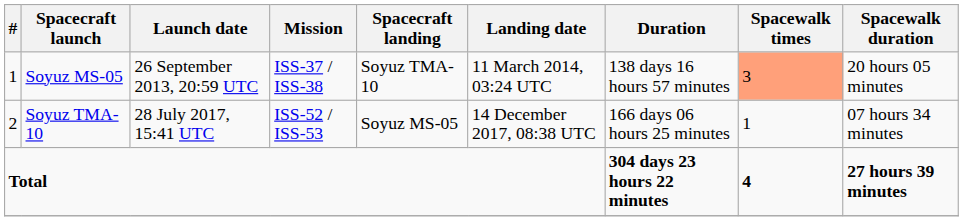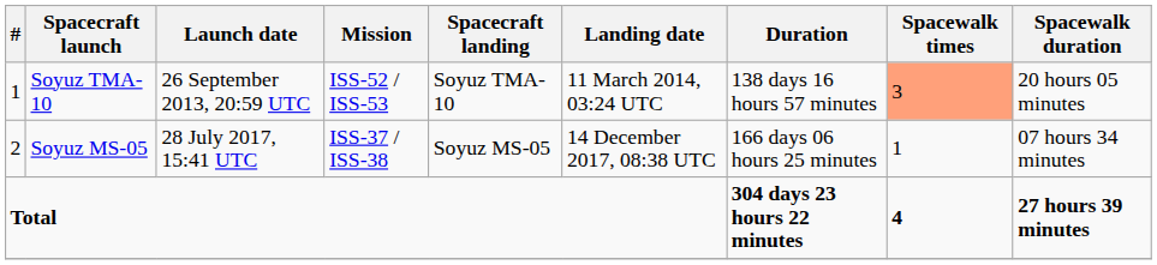row 2 | Spacecraft launch: Soyuz MS-05 -> Soyuz TMA-10
row 2 | Mission: ISS-37 / ISS-38 -> ISS-52 / ISS-53
row 3 | Spacecraft launch: Soyuz TMA-10 -> Soyuz MS-05
row 3 | Mission: ISS-52 / ISS-53 -> ISS-37 / ISS-38
